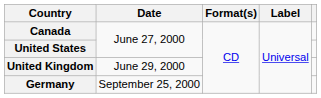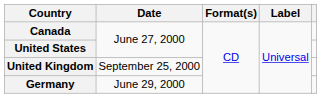United Kingdom | Date: June 29, 2000 -> September 25, 2000
Germany | Date: September 25, 2000 -> June 29, 2000
